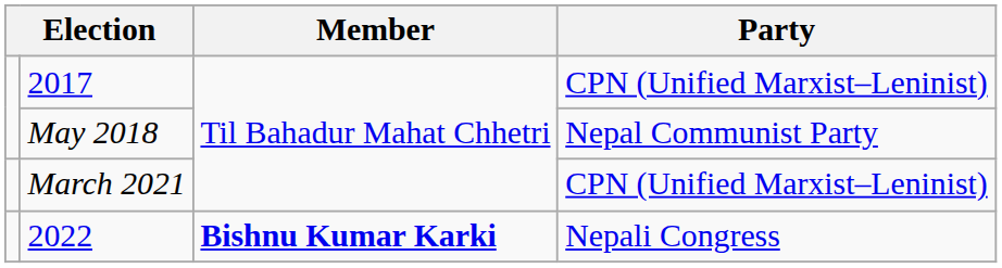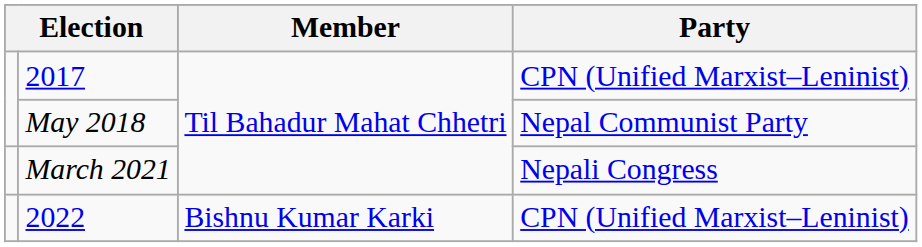March 2021 | Party: CPN (Unified Marxist–Leninist) -> Nepali Congress
2022 | Member: bold -> normal
2022 | Party: Nepali Congress -> CPN (Unified Marxist–Leninist)
